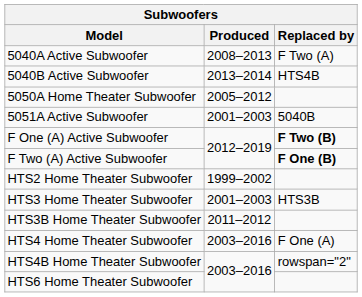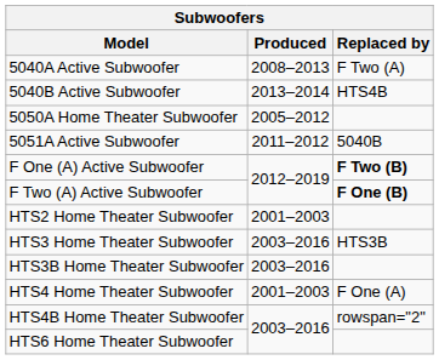5051A Active Subwoofer | Produced: 2001–2003 -> 2011–2012
HTS2 Home Theater Subwoofer | Produced: 1999–2002 -> 2001–2003
HTS3 Home Theater Subwoofer | Produced: 2001–2003 -> 2003–2016
HTS3B Home Theater Subwoofer | Produced: 2011–2012 -> 2003–2016
HTS4 Home Theater Subwoofer | Produced: 2003–2016 -> 2001–2003
